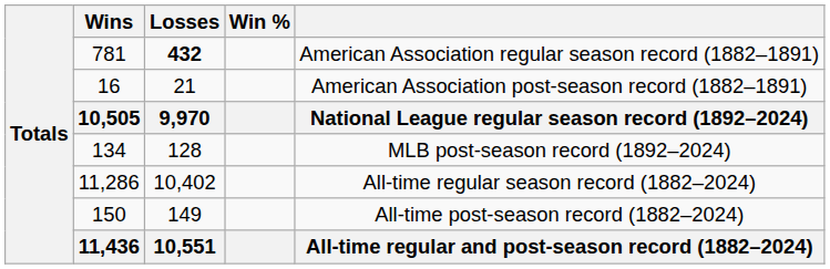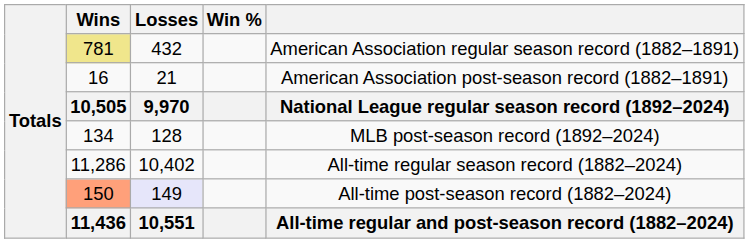row 2 | Wins: no background -> khaki background
row 2 | Losses: bold -> normal
row 7 | Wins: no background -> lightsalmon background
row 7 | Losses: no background -> lavender background
